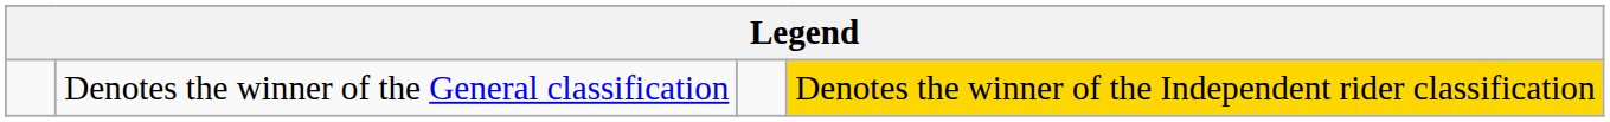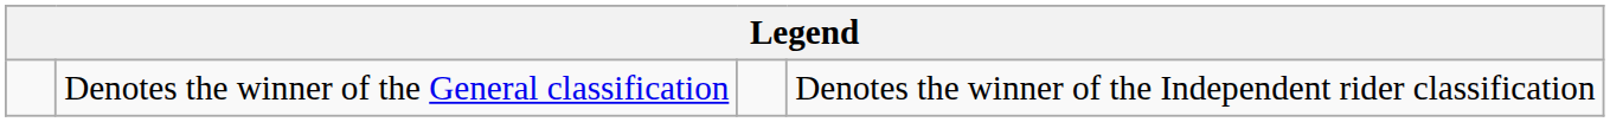Denotes the winner of the General classification | column 4: gold background -> no background
